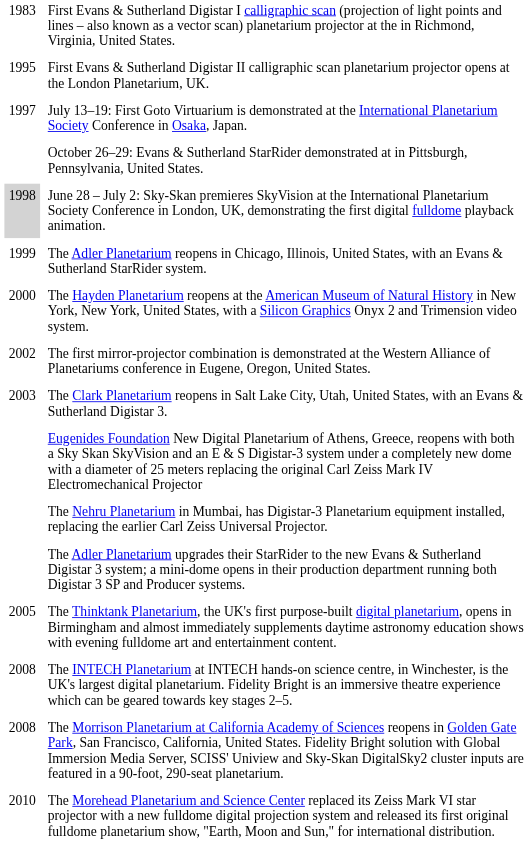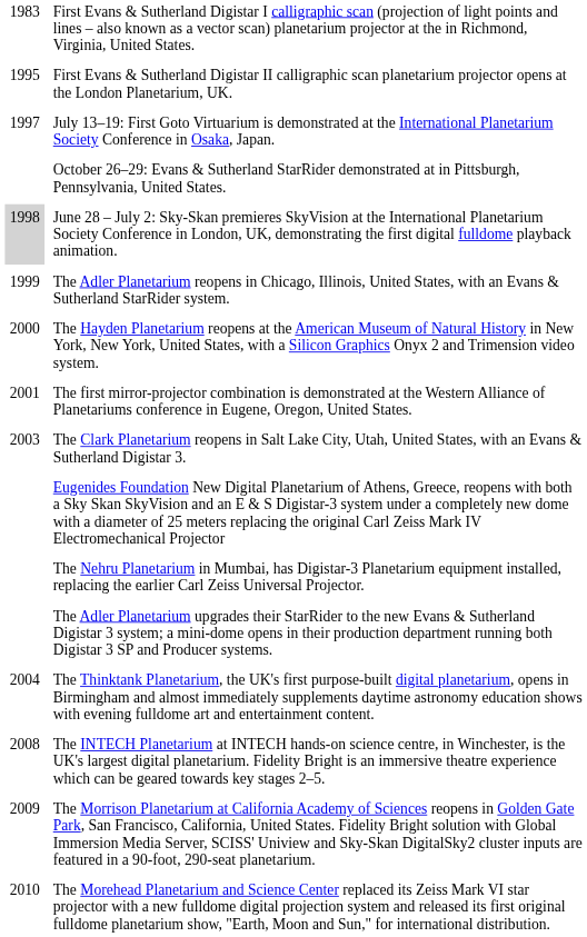row 8 | column 1: 2002 -> 2001
row 13 | column 1: 2005 -> 2004
row 15 | column 1: 2008 -> 2009
